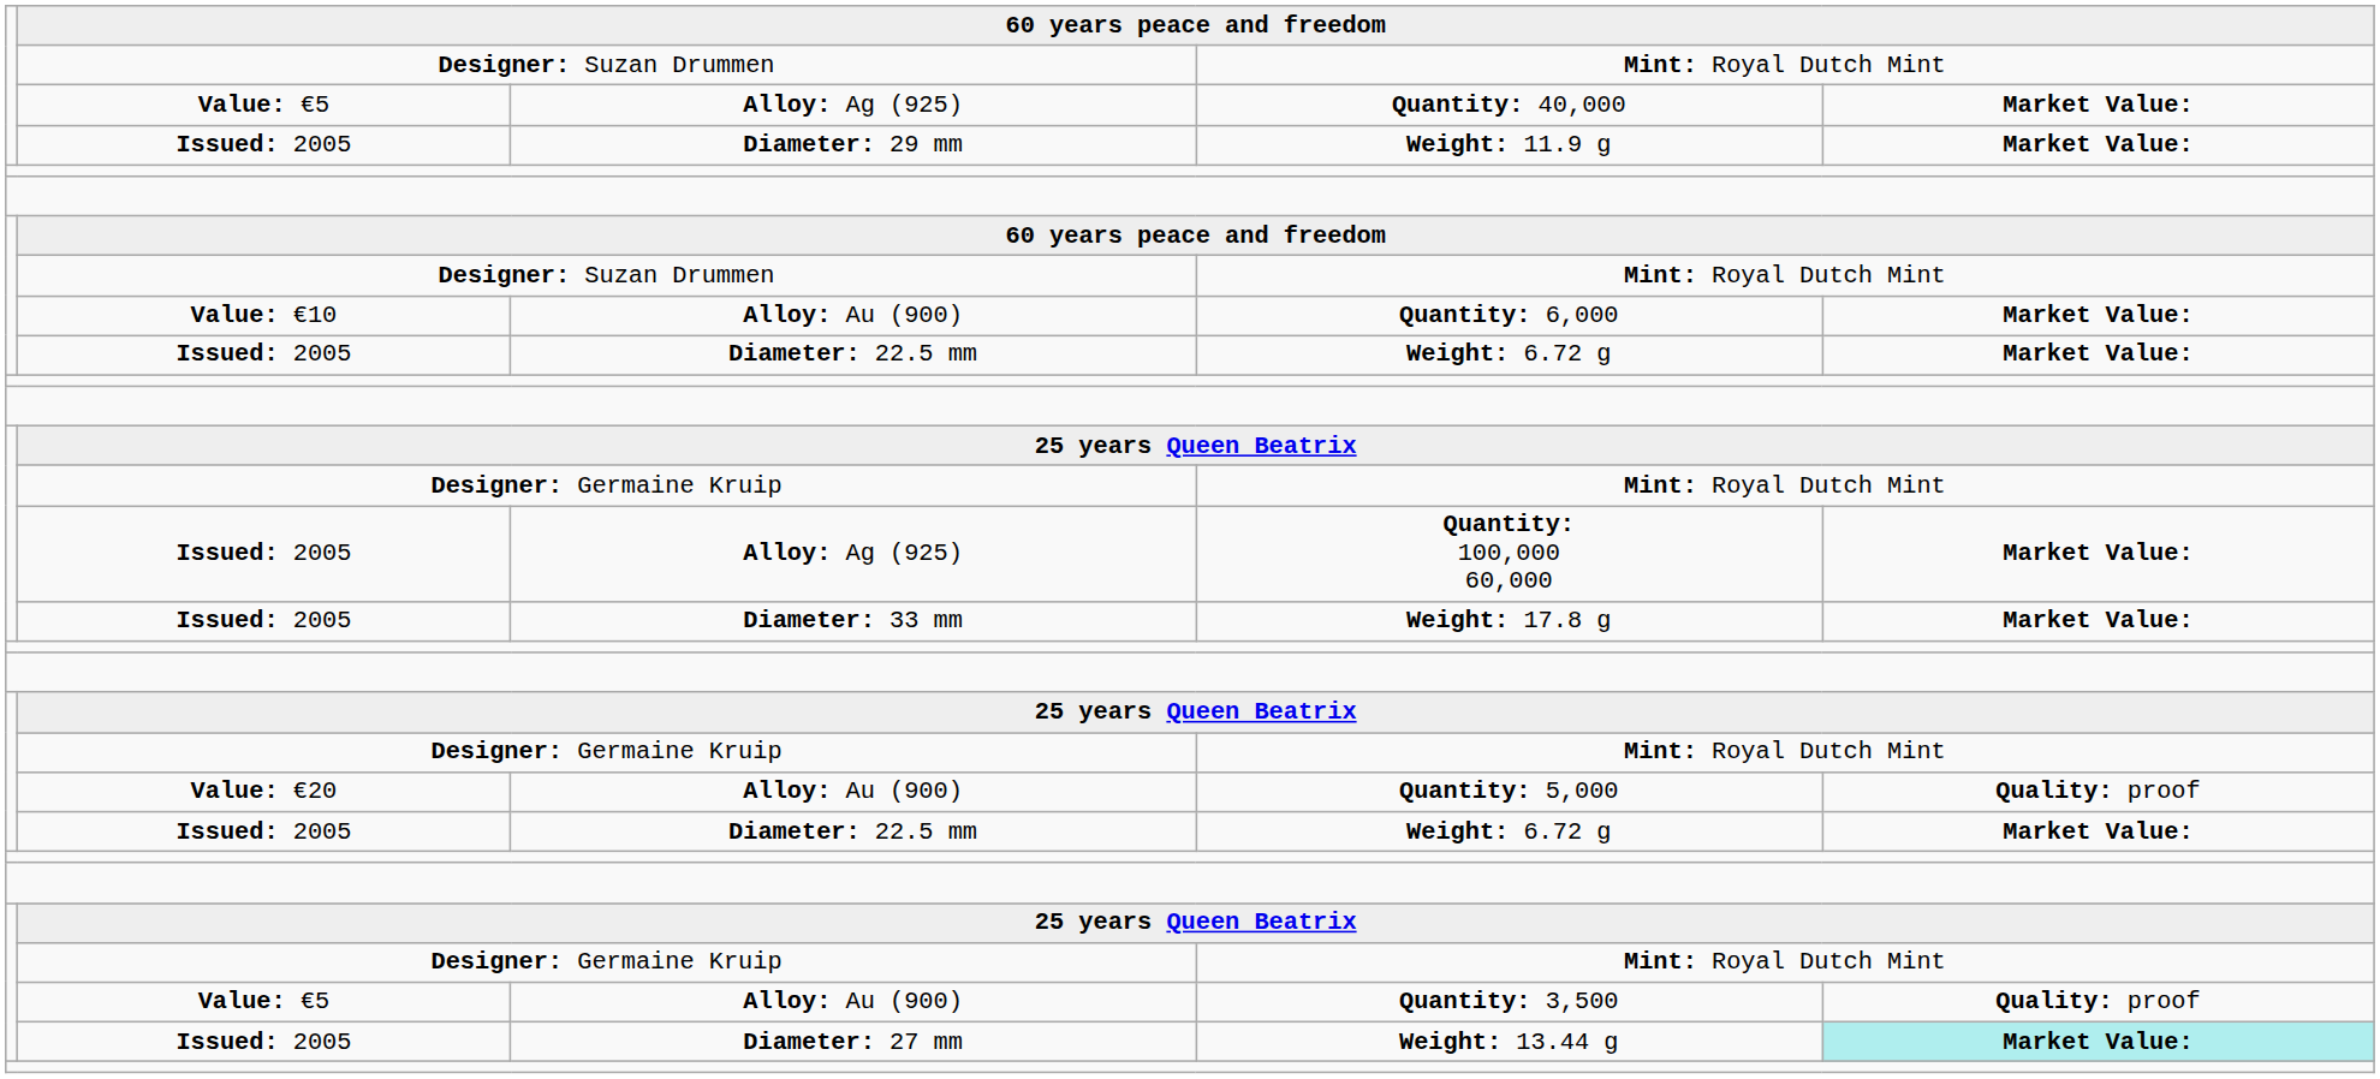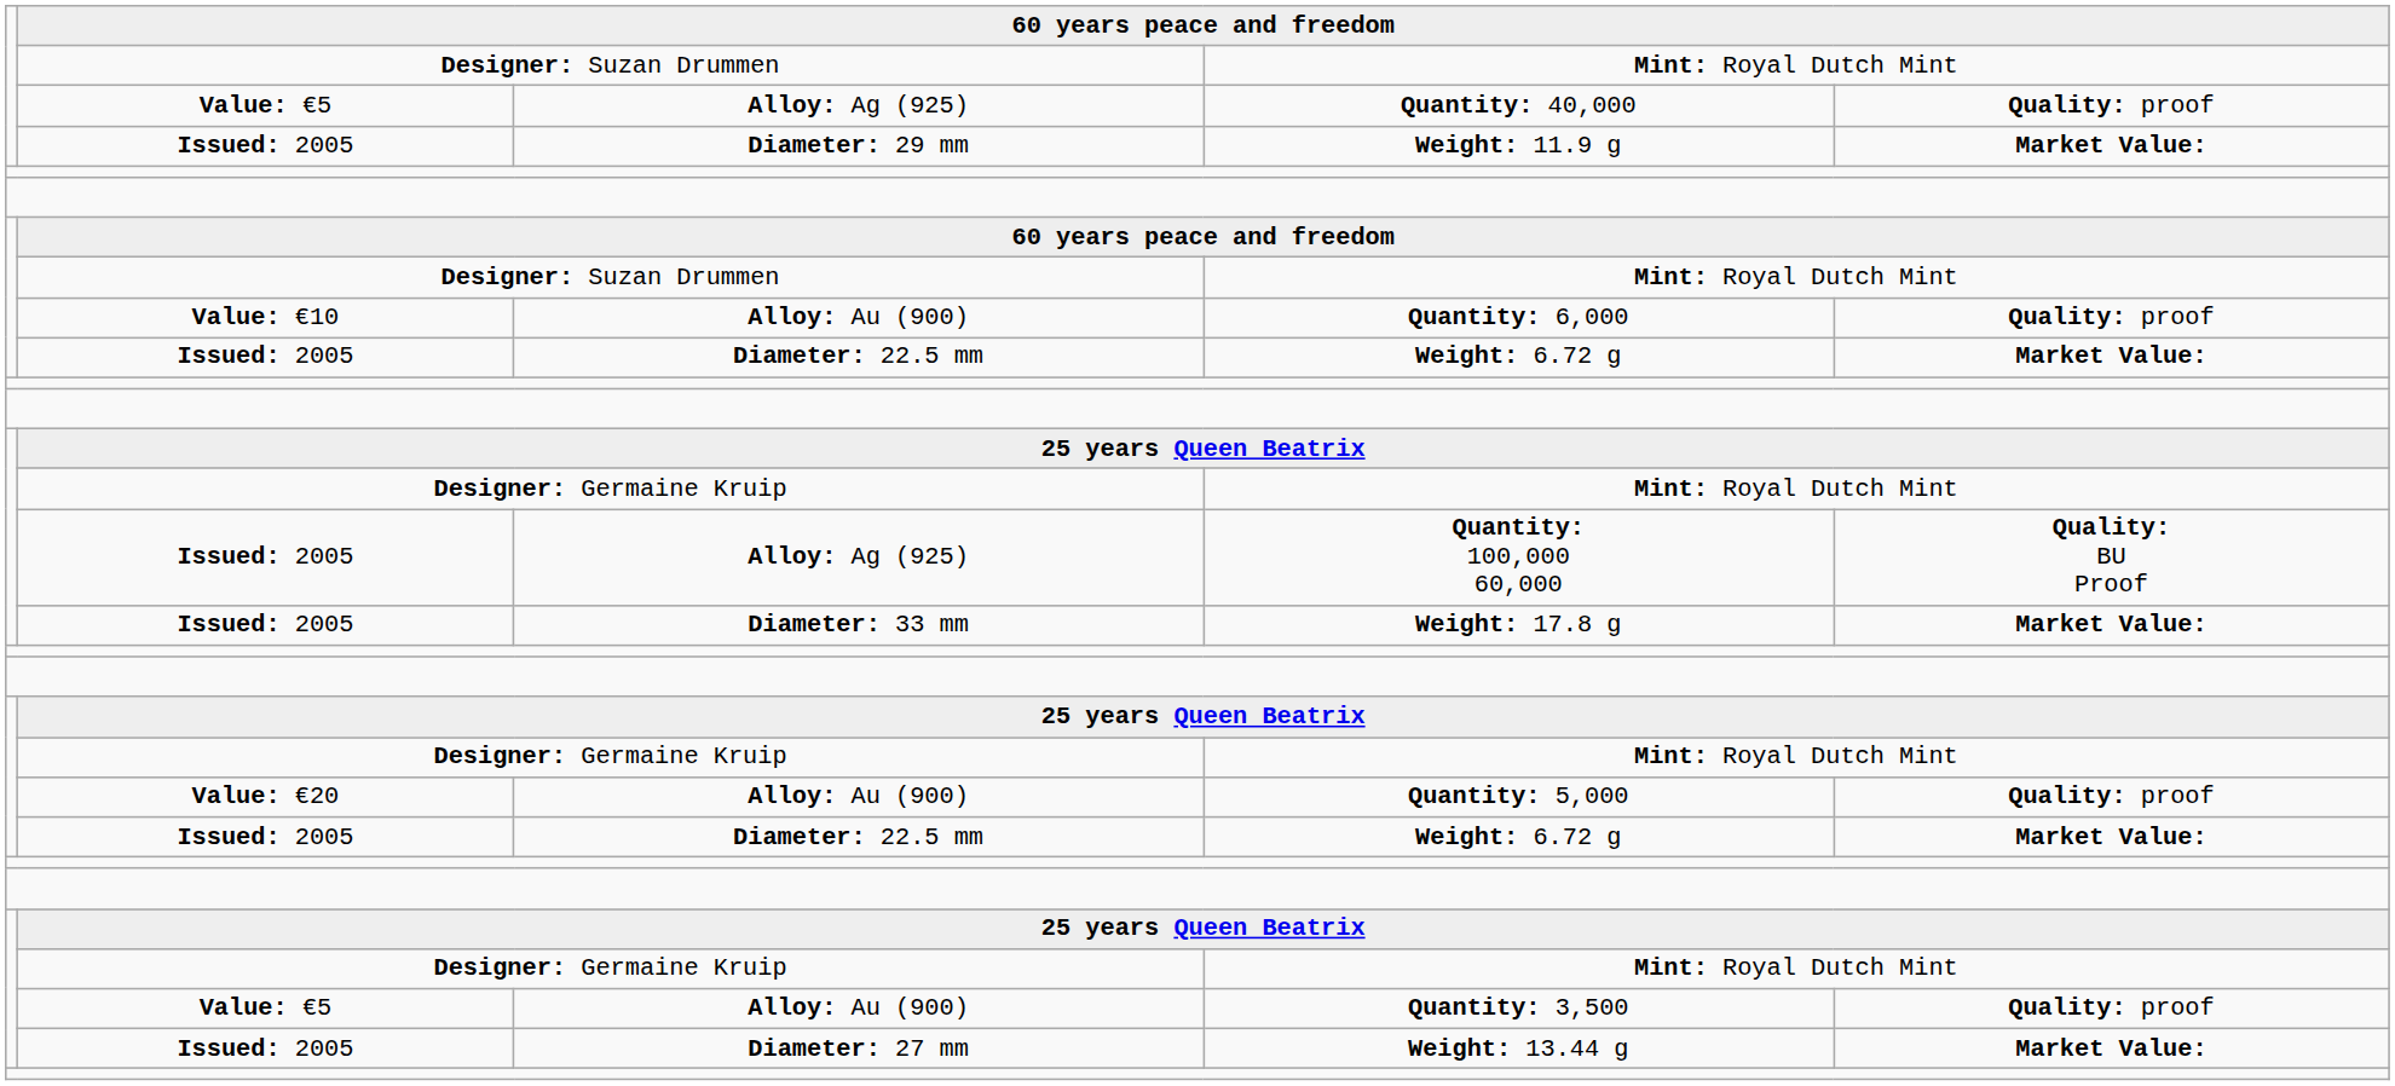Quantity: 40,000 | column 5: Market Value: -> Quality: proof
Quantity: 6,000 | column 5: Market Value: -> Quality: proof
Quantity: 100,000 60,000 | column 5: Market Value: -> Quality: BU Proof
Weight: 13.44 g | column 5: paleturquoise background -> no background
